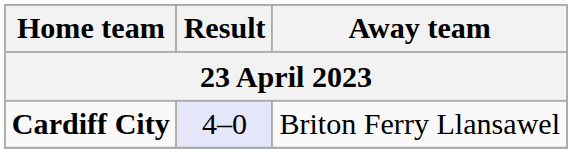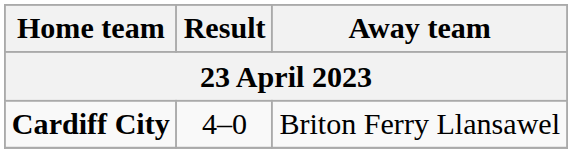Cardiff City | Result: lavender background -> no background
